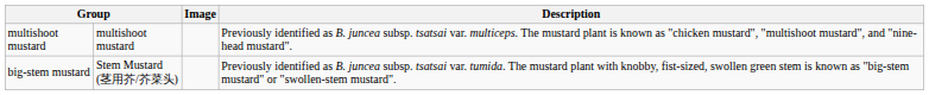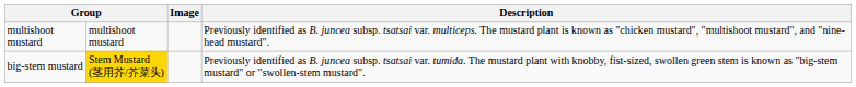big-stem mustard | column 2: no background -> gold background
